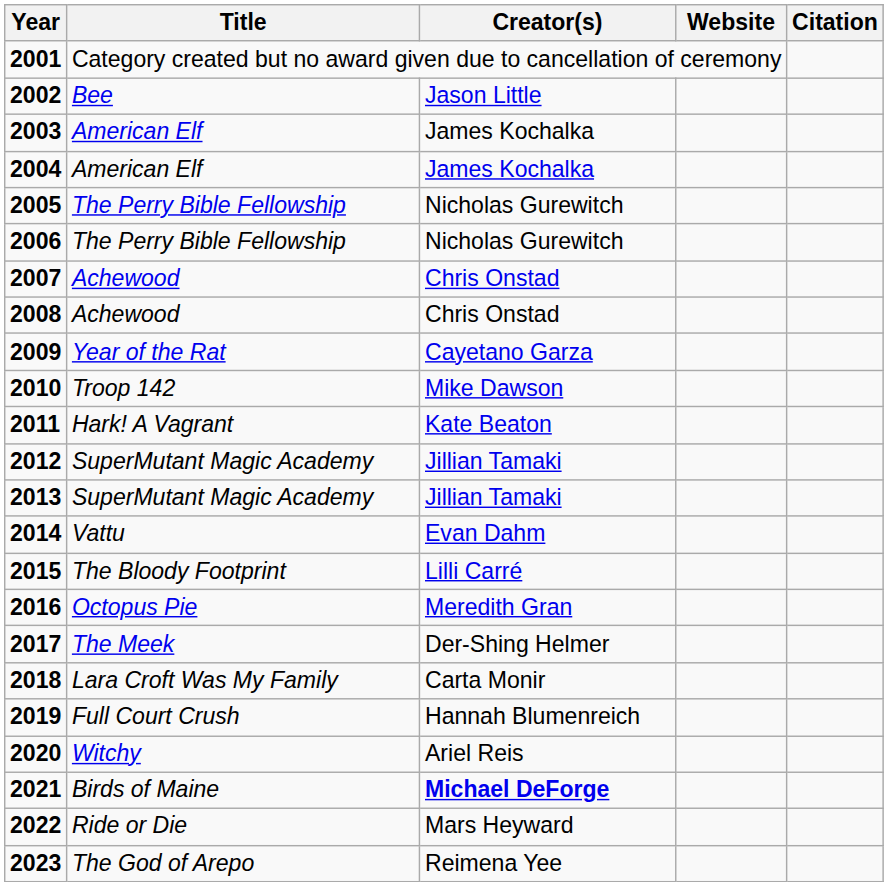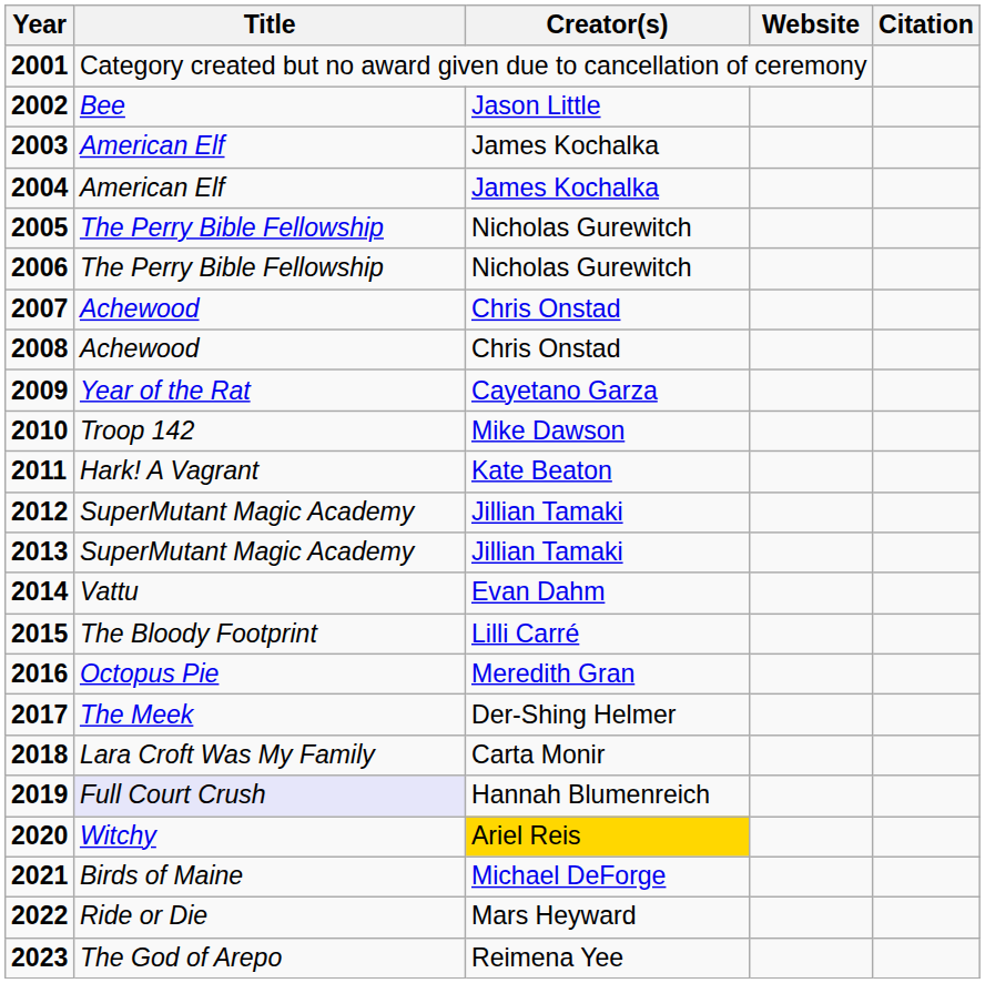2019 | Title: no background -> lavender background
2020 | Creator(s): no background -> gold background
2021 | Creator(s): bold -> normal
